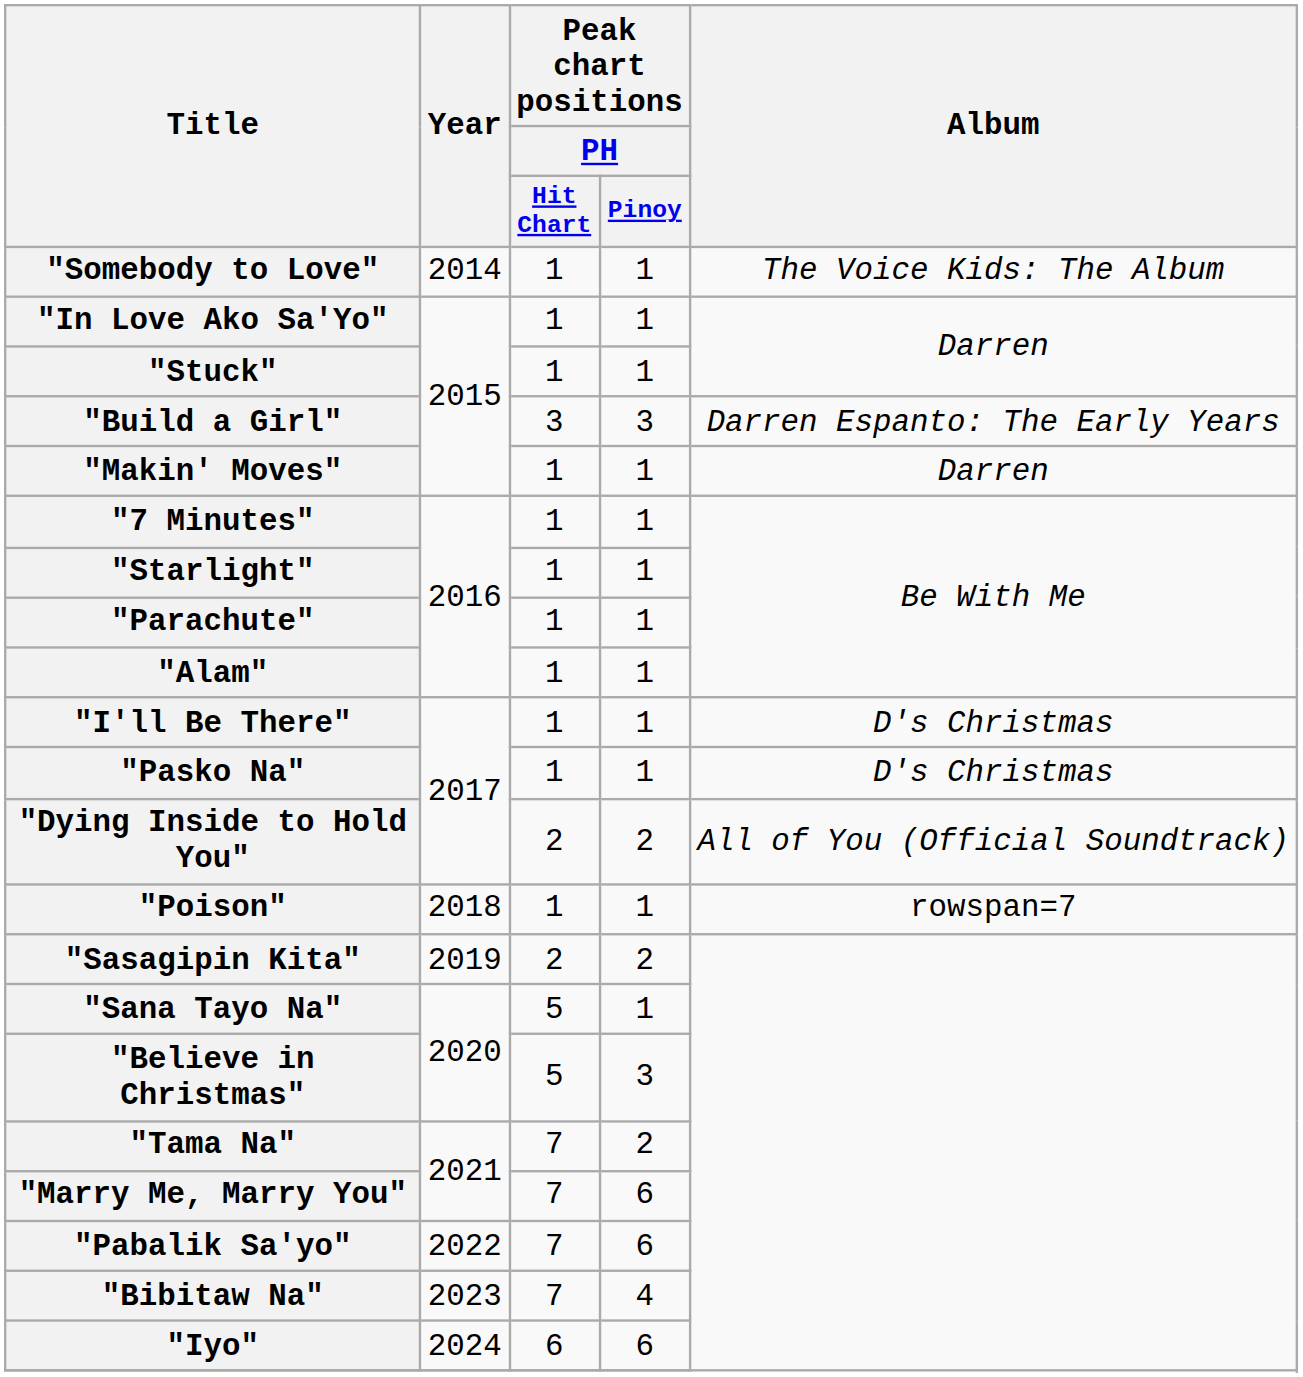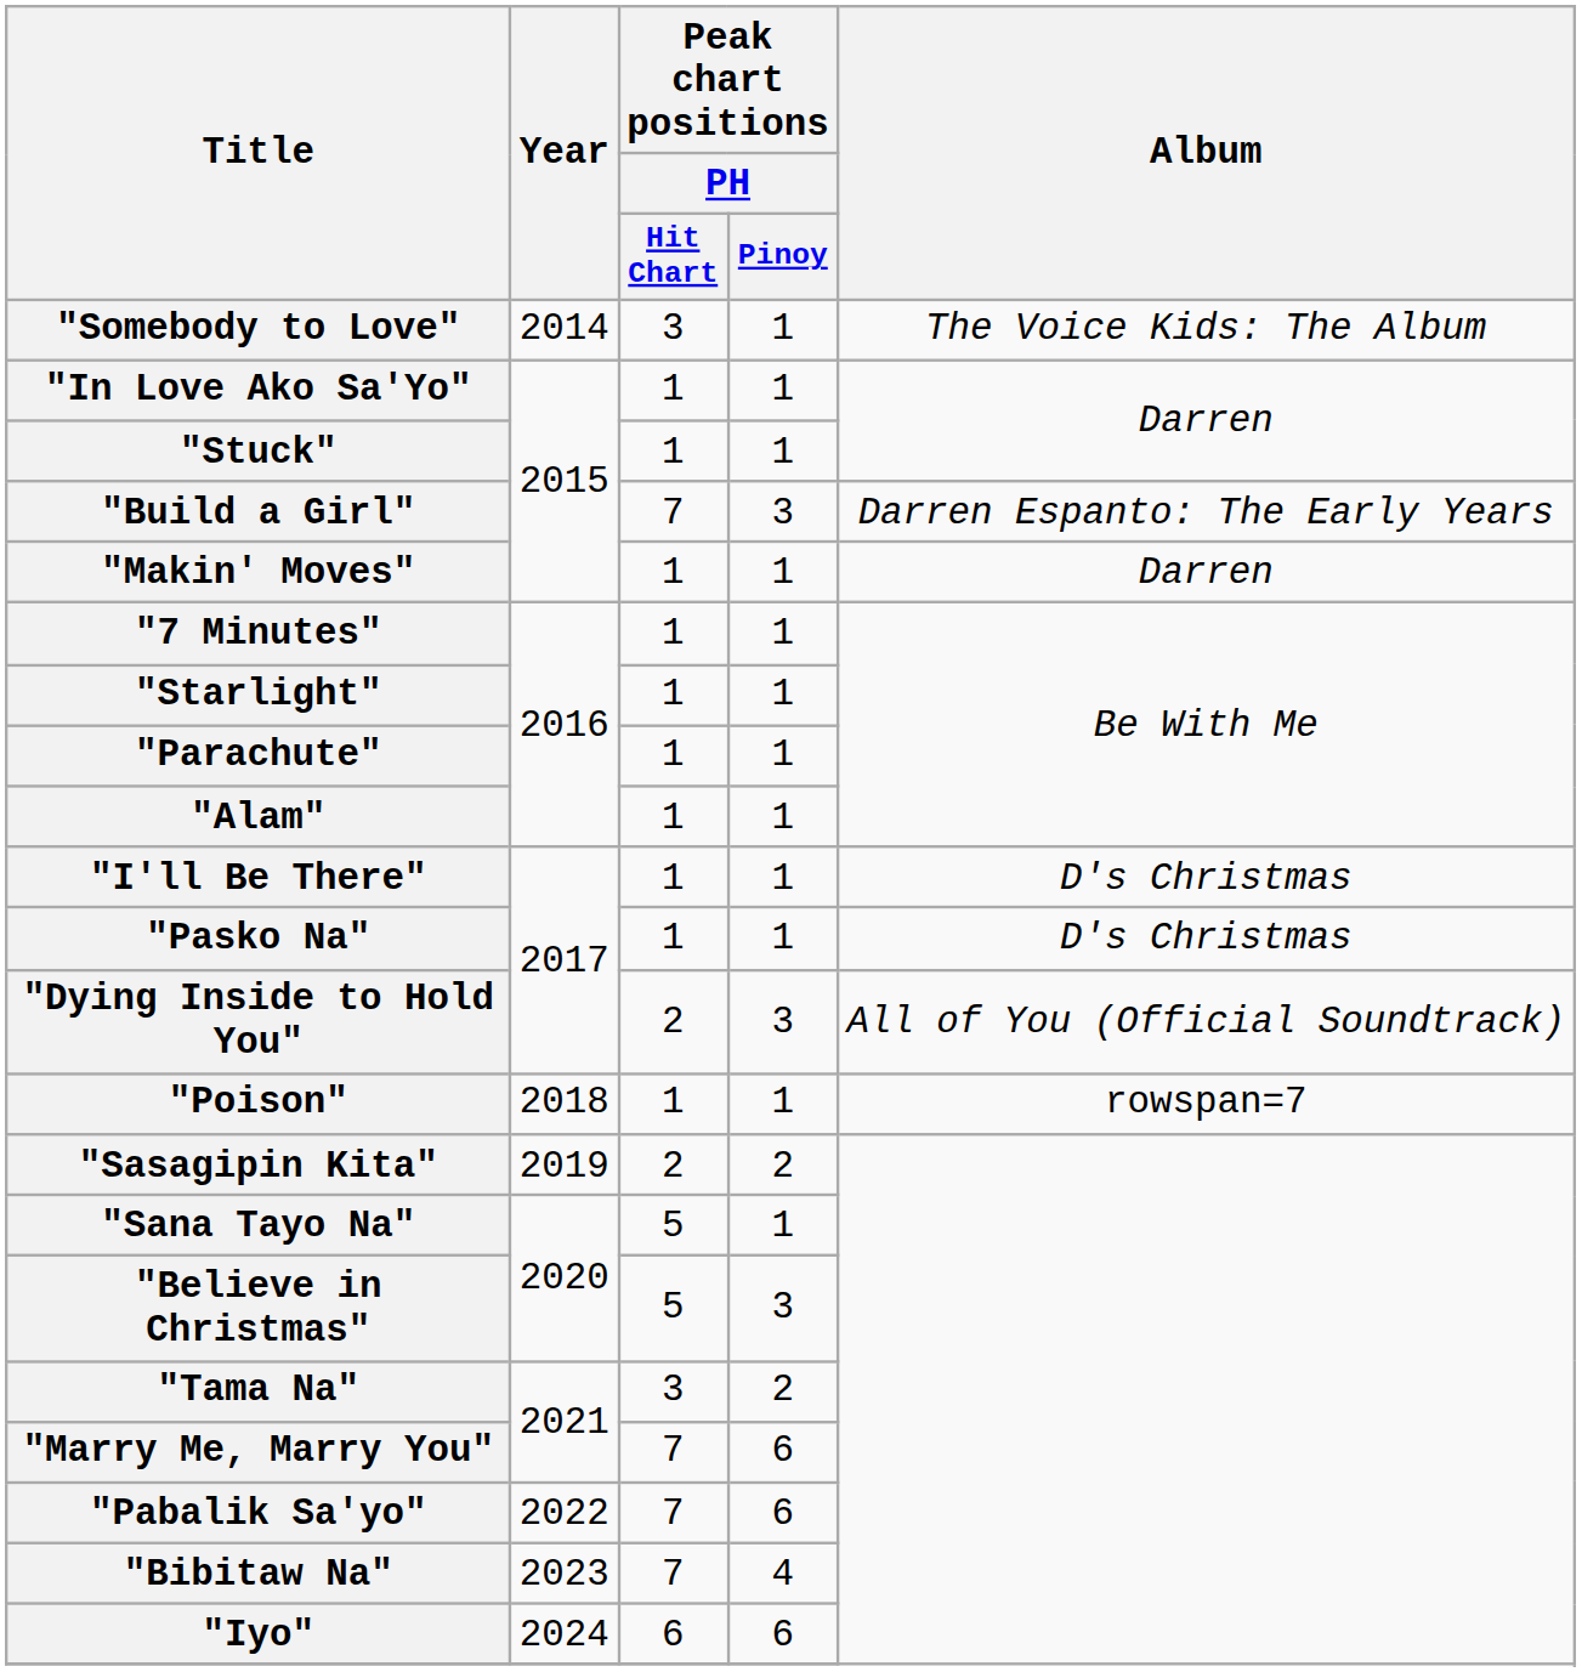"Somebody to Love" | Peak chart positions / PH / Hit Chart: 1 -> 3
"Build a Girl" | Peak chart positions / PH / Hit Chart: 3 -> 7
"Dying Inside to Hold You" | Peak chart positions / PH / Pinoy: 2 -> 3
"Tama Na" | Peak chart positions / PH / Hit Chart: 7 -> 3
